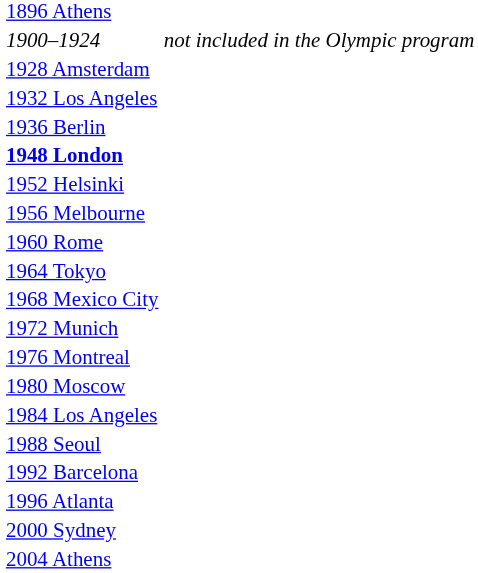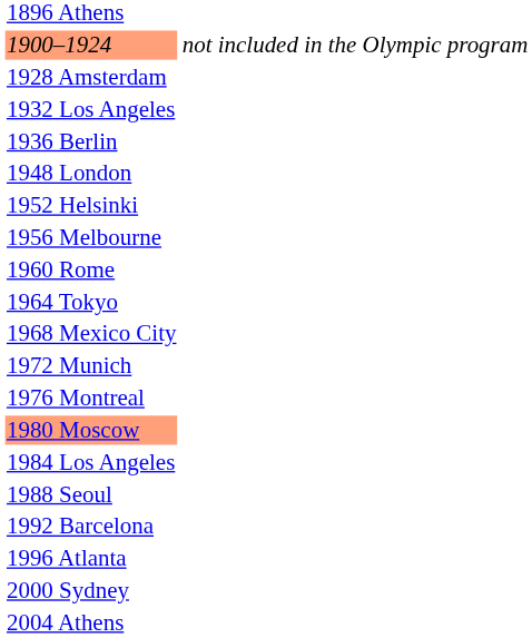1900–1924 | column 1: no background -> lightsalmon background
1948 London | column 1: bold -> normal
1980 Moscow | column 1: no background -> lightsalmon background
